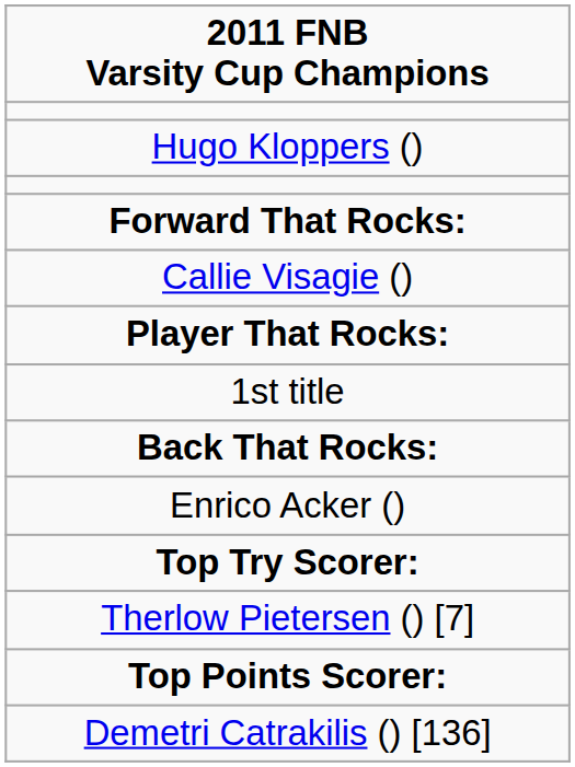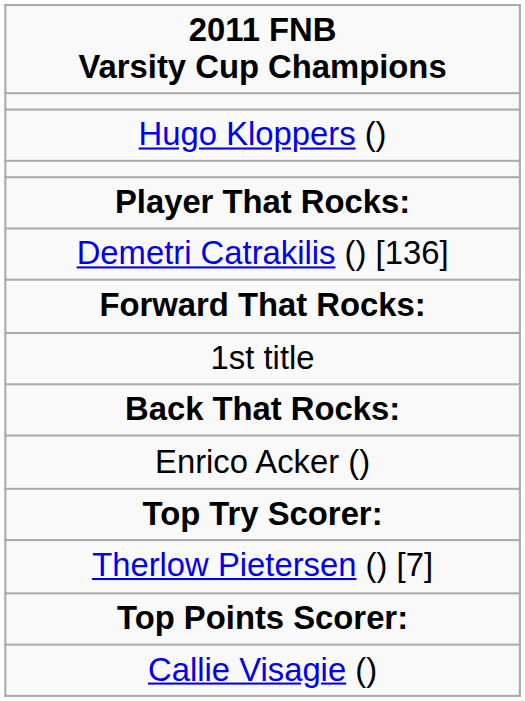row 5 | column 1: Forward That Rocks: -> Player That Rocks:
row 6 | column 1: Callie Visagie () -> Demetri Catrakilis () [136]
row 7 | column 1: Player That Rocks: -> Forward That Rocks:
row 14 | column 1: Demetri Catrakilis () [136] -> Callie Visagie ()
